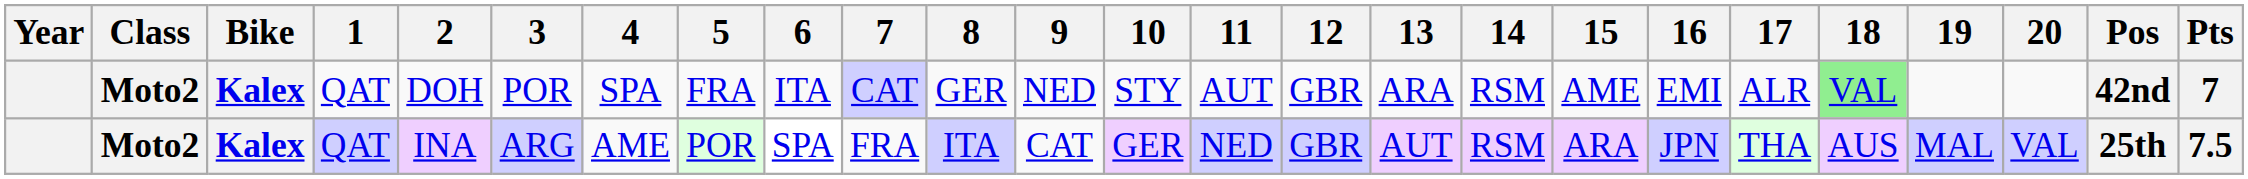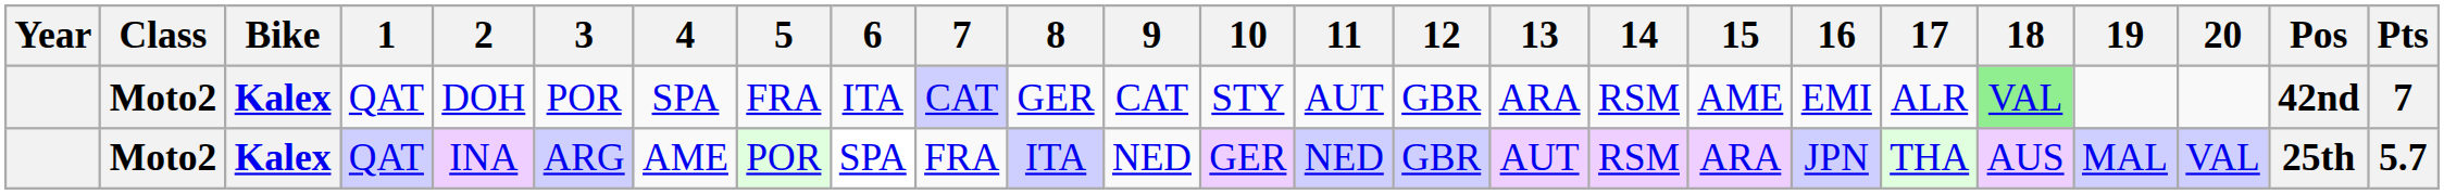row 2 | 9: NED -> CAT
row 3 | 9: CAT -> NED
row 3 | Pts: 7.5 -> 5.7
